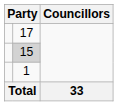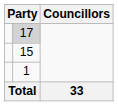17 | column 2: no background -> lightgrey background
15 | column 2: lightgrey background -> no background
